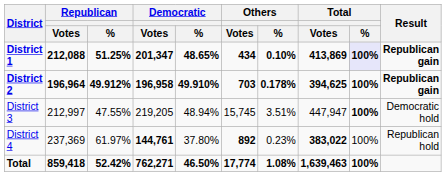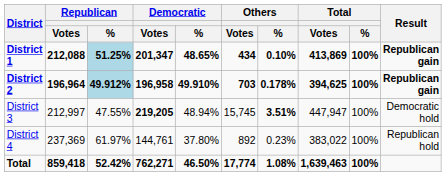District 1 | Republican / %: no background -> lightblue background
District 1 | Total / %: lavender background -> no background
District 2 | Republican / %: no background -> lightblue background
District 3 | Democratic / Votes: normal -> bold
District 3 | Others / %: normal -> bold
District 3 | Total / %: bold -> normal
District 4 | Democratic / Votes: bold -> normal
District 4 | Others / Votes: bold -> normal
District 4 | Total / Votes: bold -> normal
